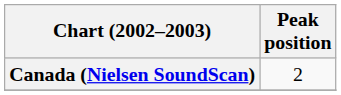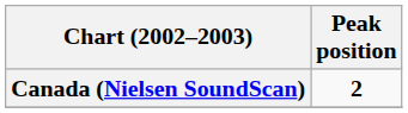Canada (Nielsen SoundScan) | Peak position: normal -> bold
